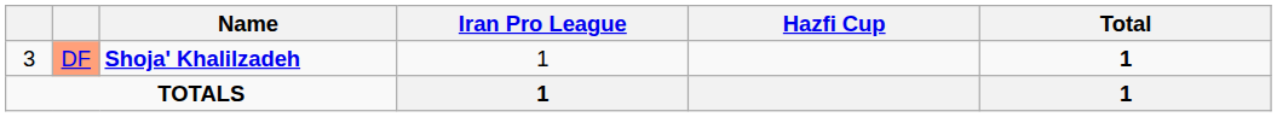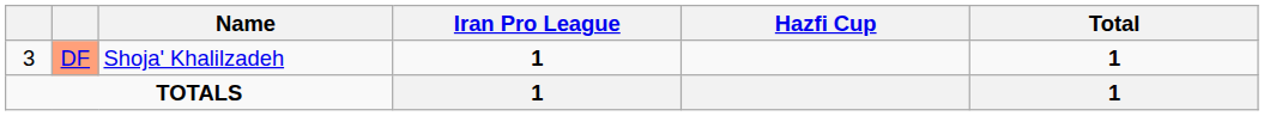3 | Name: bold -> normal
3 | Iran Pro League: normal -> bold
